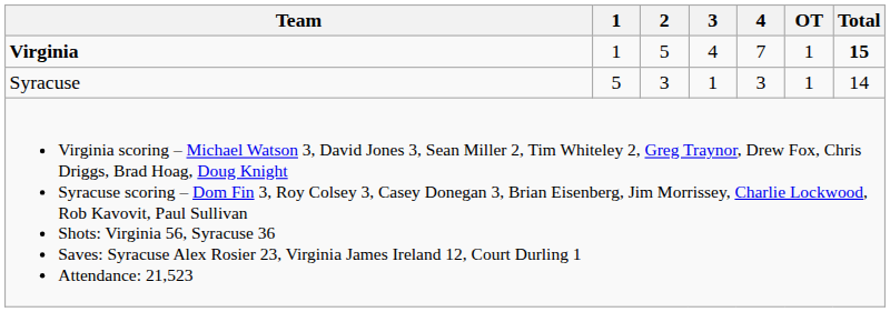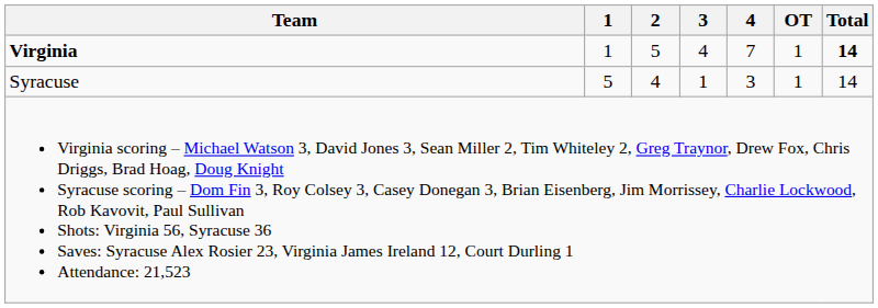Virginia | Total: 15 -> 14
Syracuse | 2: 3 -> 4
